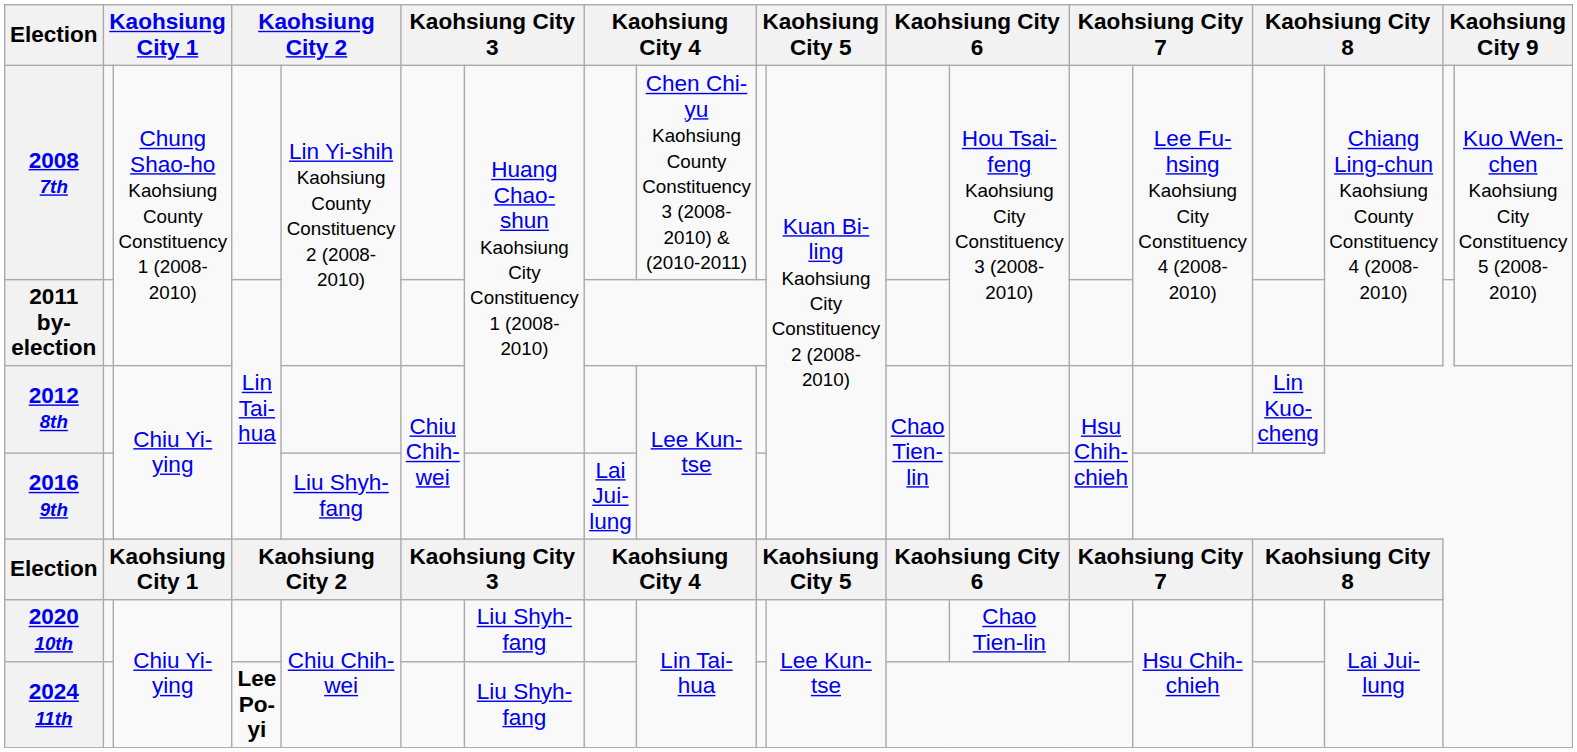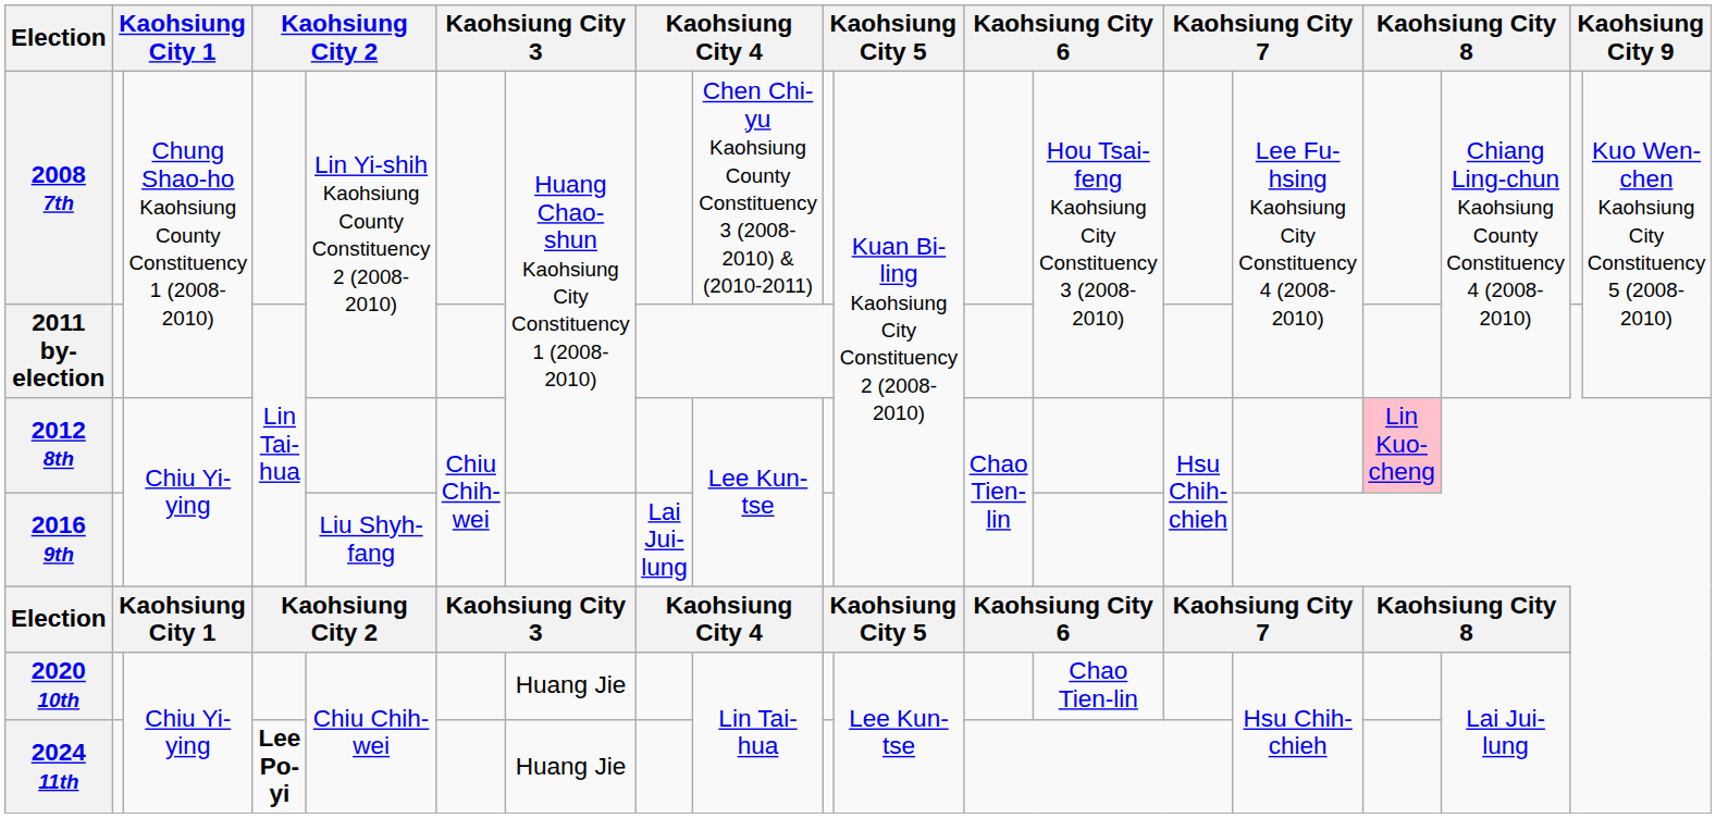2012 8th | column 16: no background -> pink background
2020 10th | column 7: Liu Shyh-fang -> Huang Jie
2024 11th | column 7: Liu Shyh-fang -> Huang Jie
